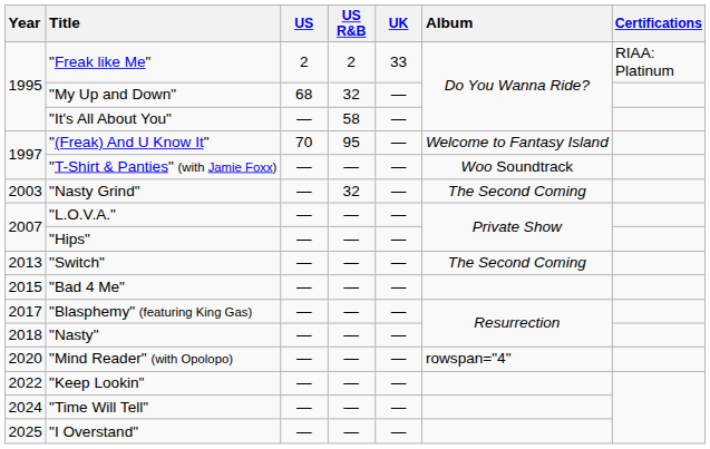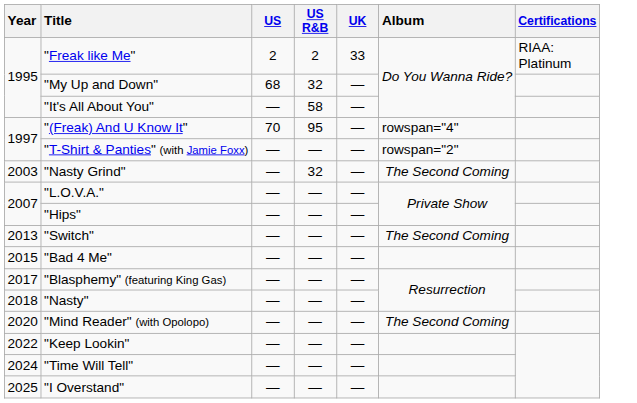"(Freak) And U Know It" | Album: Welcome to Fantasy Island -> rowspan="4"
"T-Shirt & Panties" (with Jamie Foxx) | Album: Woo Soundtrack -> rowspan="2"
"Mind Reader" (with Opolopo) | Album: rowspan="4" -> The Second Coming
